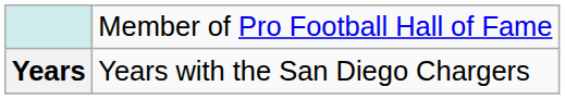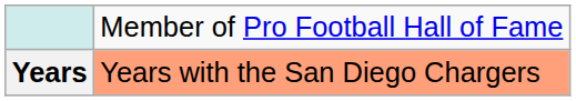Years | column 2: no background -> lightsalmon background
